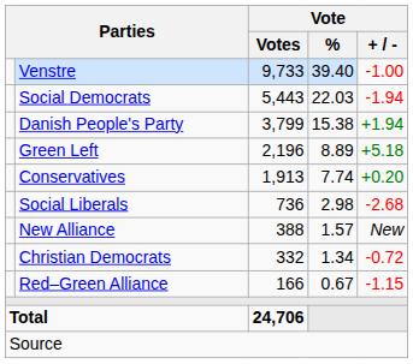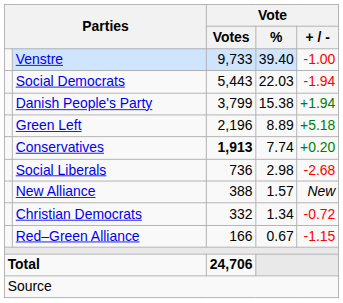Conservatives | Vote / Votes: normal -> bold
